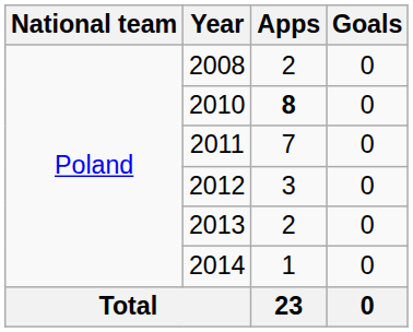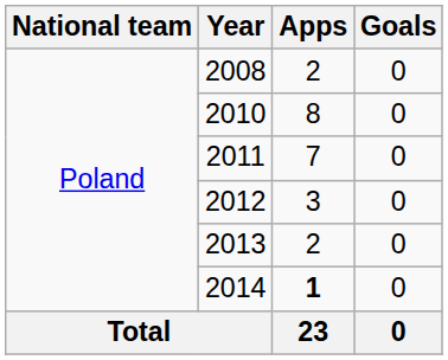2010 | Apps: bold -> normal
2014 | Apps: normal -> bold
